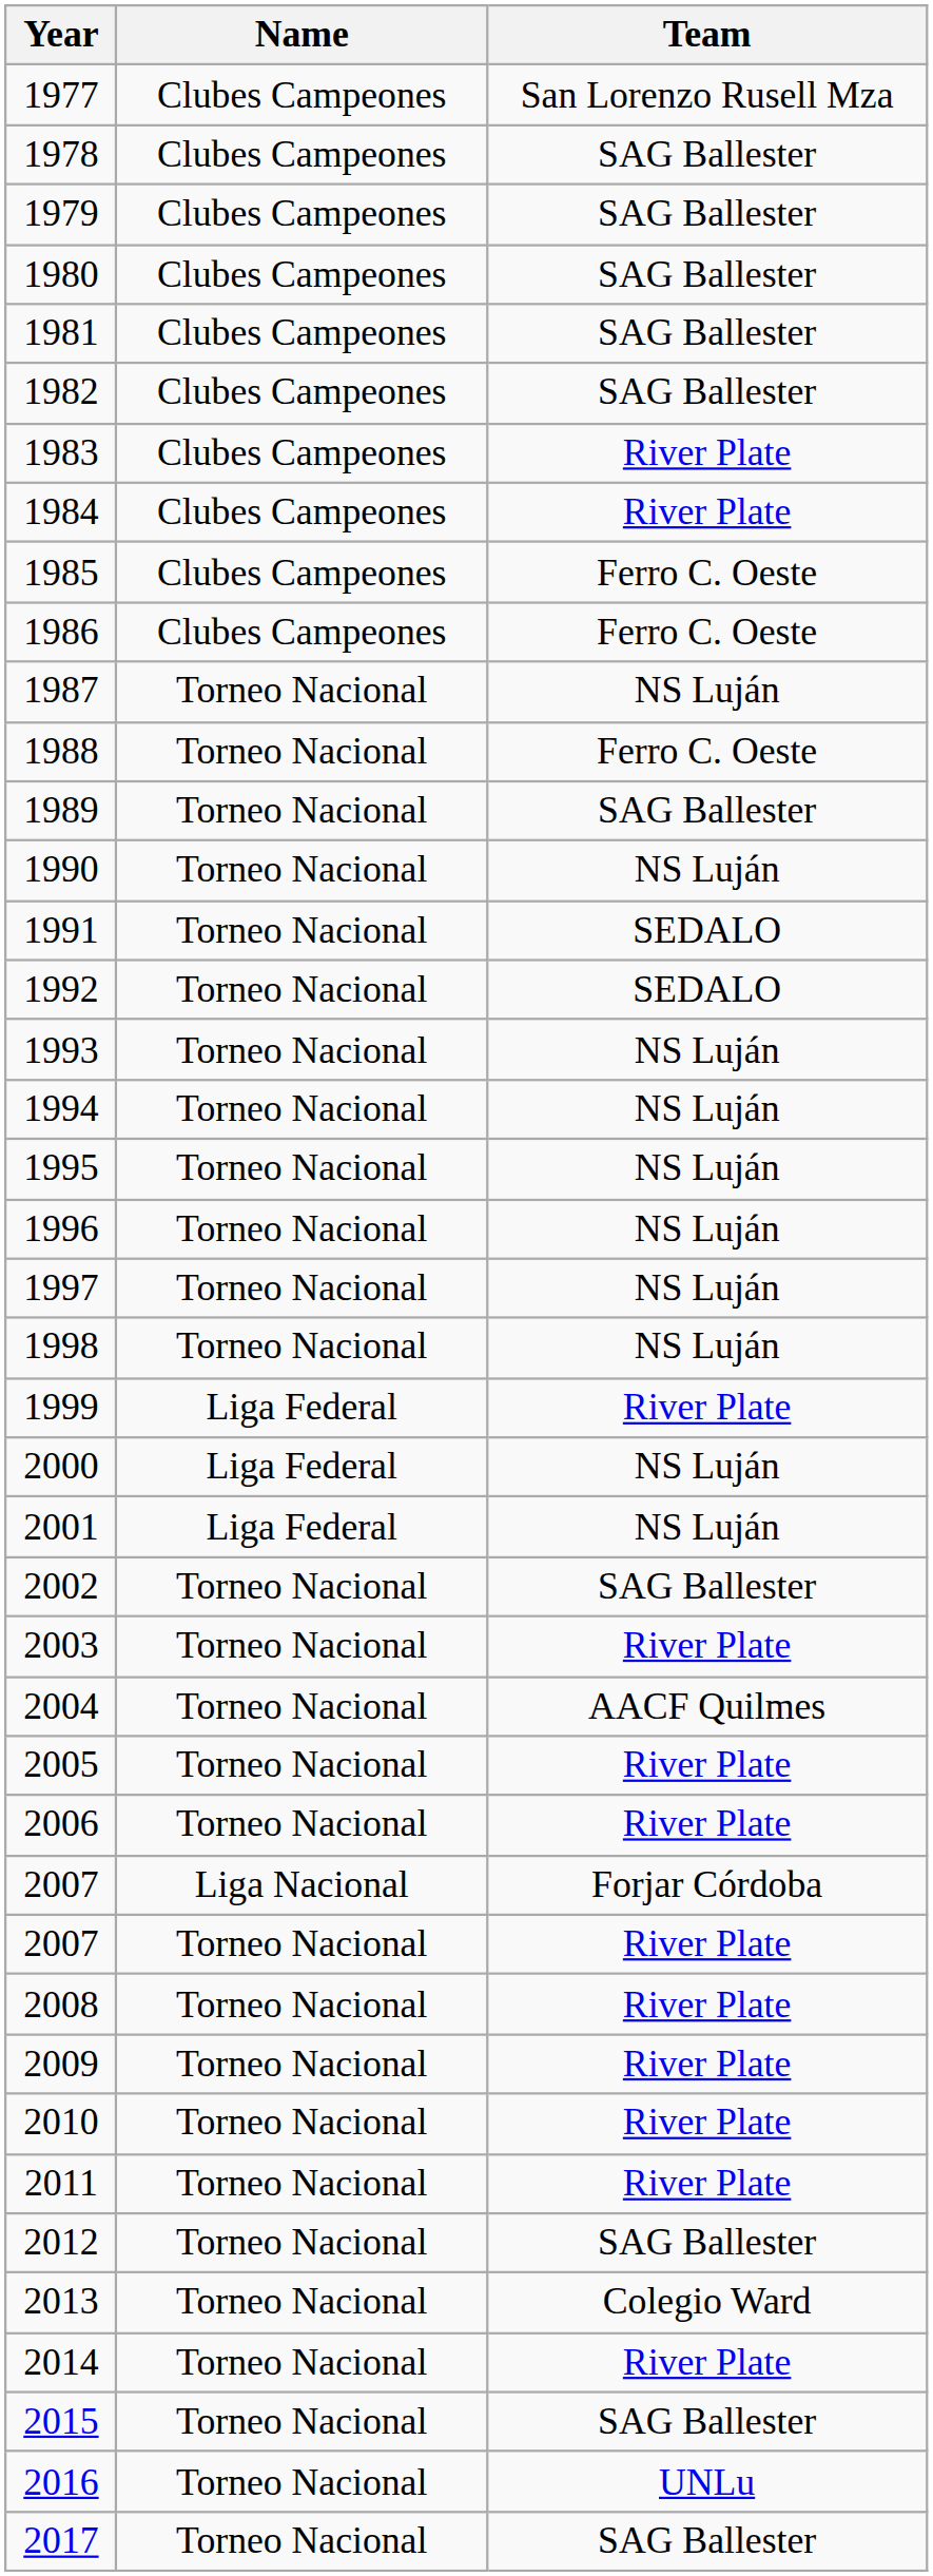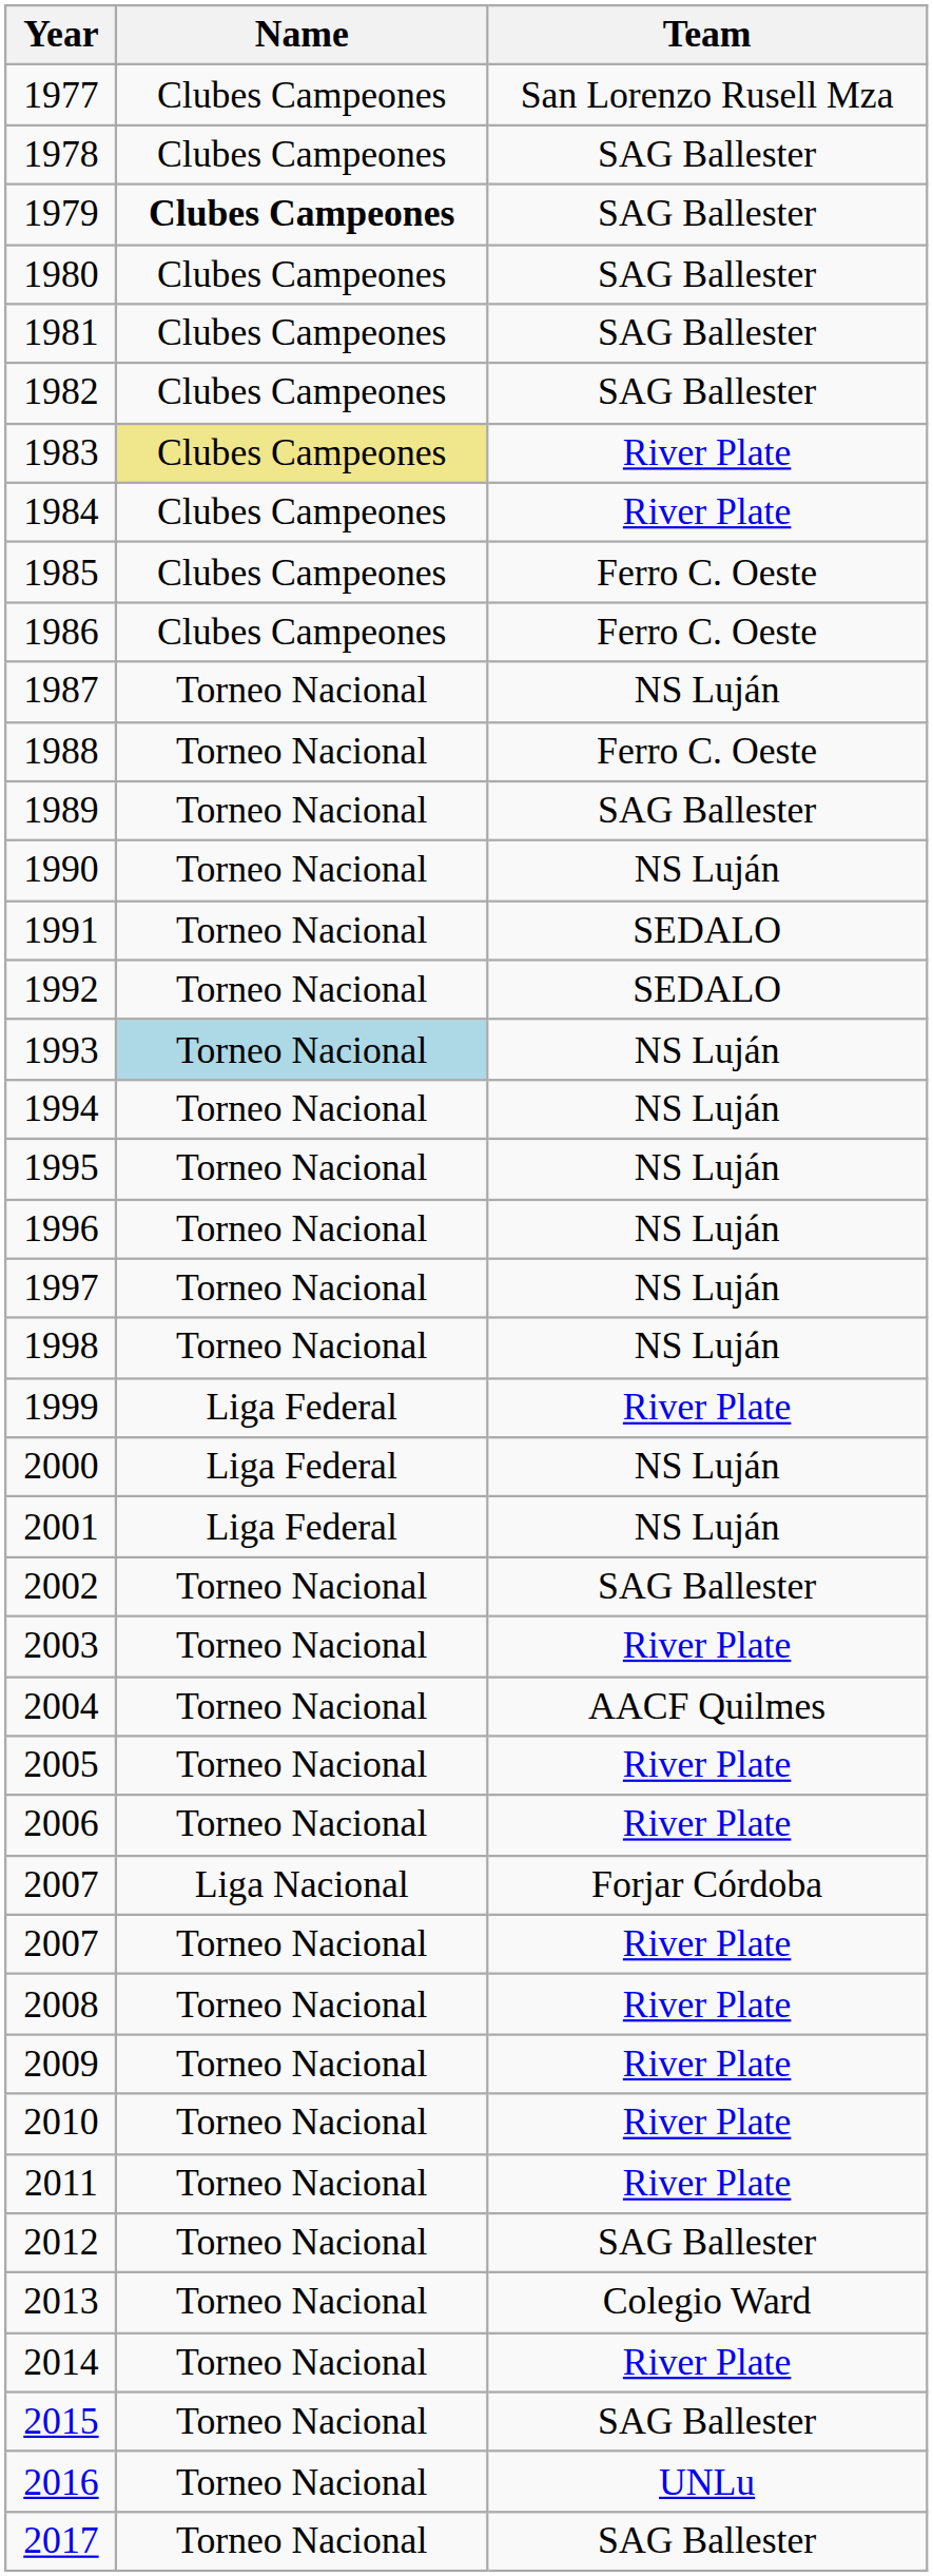1979 | Name: normal -> bold
1983 | Name: no background -> khaki background
1993 | Name: no background -> lightblue background
